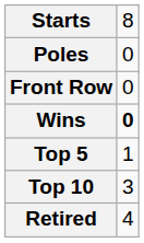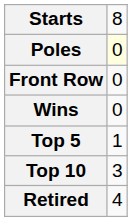Poles | column 2: no background -> lightyellow background
Wins | column 2: bold -> normal
